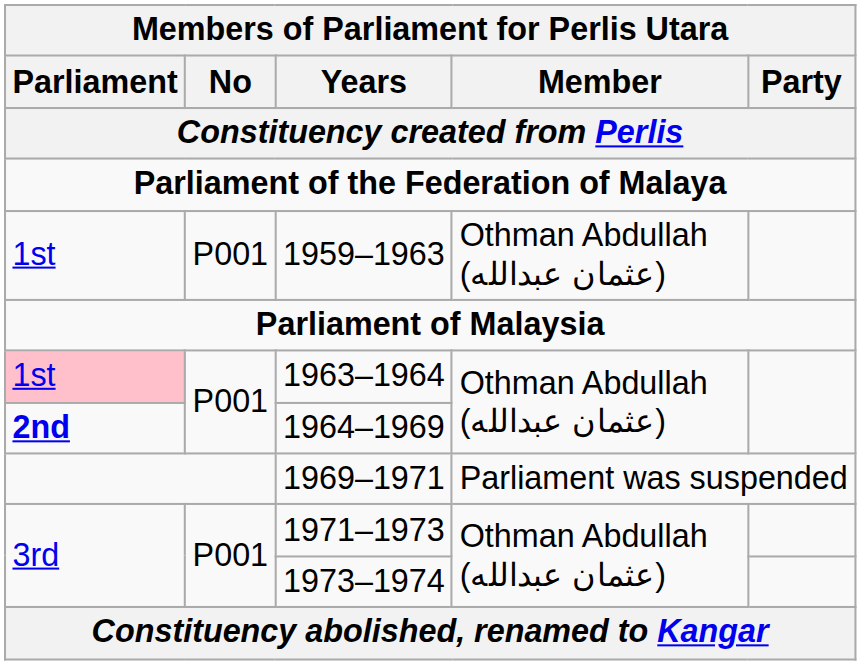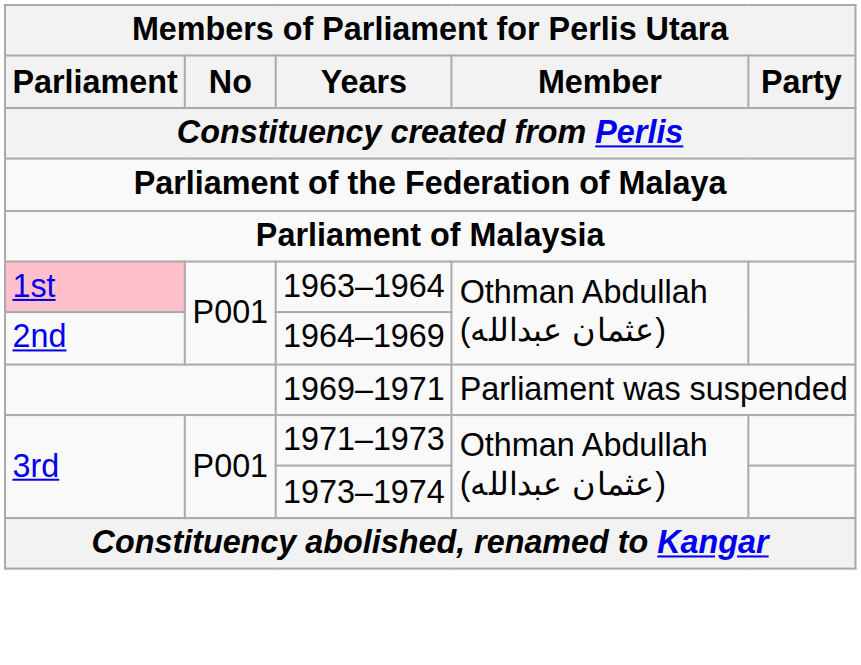- row: 1st | P001 | 1959–1963 | Othman Abdullah (عثمان عبدالله)
1964–1969 | Parliament: bold -> normal
